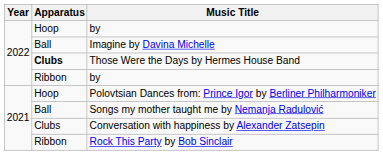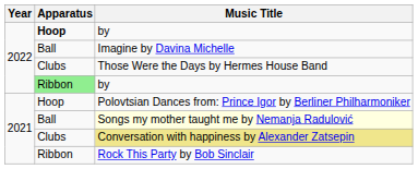Hoop / by | Apparatus: normal -> bold
Those Were the Days by Hermes House Band | Apparatus: bold -> normal
Ribbon / by | Apparatus: no background -> lightgreen background
Songs my mother taught me by Nemanja Radulović | Music Title: no background -> lightyellow background
Conversation with happiness by Alexander Zatsepin | Music Title: no background -> khaki background
